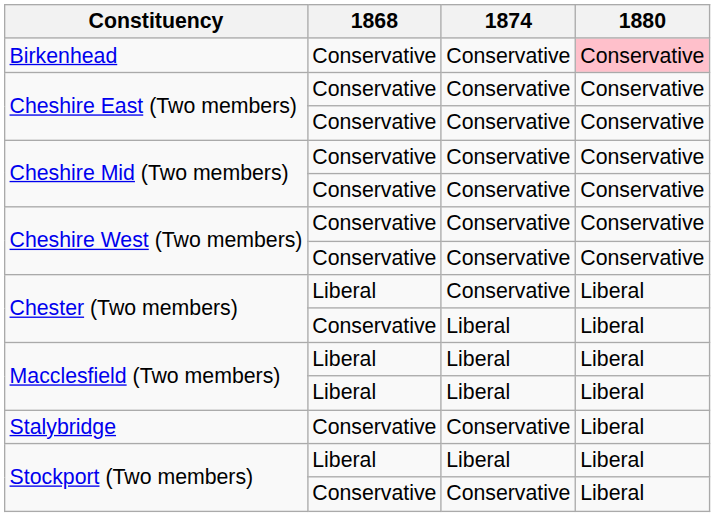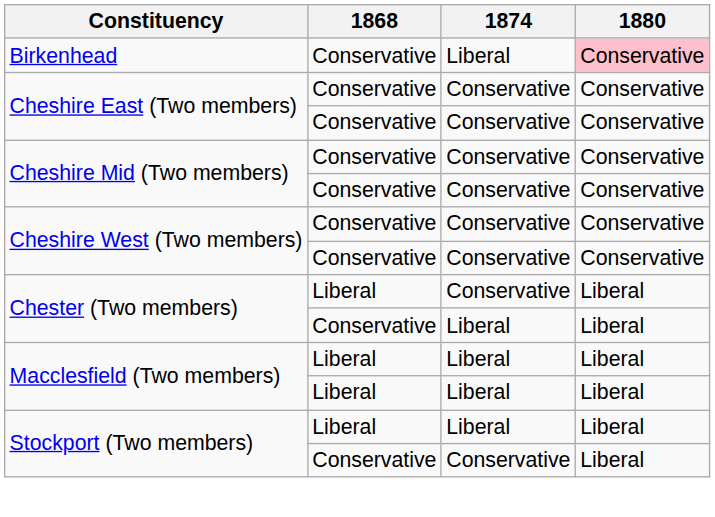Birkenhead | 1874: Conservative -> Liberal
- row: Stalybridge | Conservative | Conservative | Liberal
